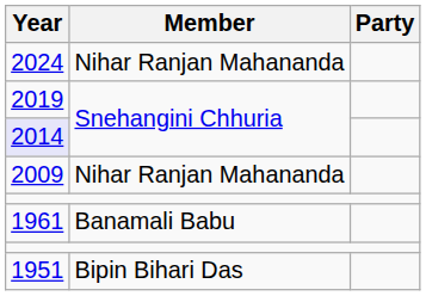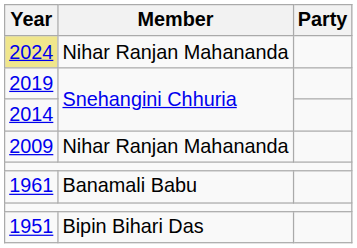2024 | Year: no background -> khaki background
2014 | Year: lavender background -> no background
